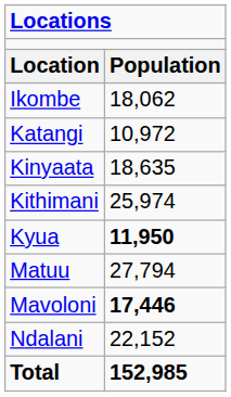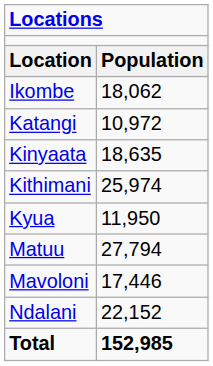Kyua | column 2: bold -> normal
Mavoloni | column 2: bold -> normal
